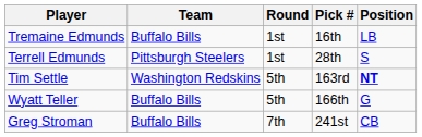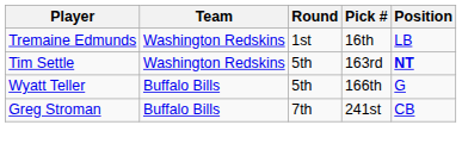Tremaine Edmunds | Team: Buffalo Bills -> Washington Redskins
- row: Terrell Edmunds | Pittsburgh Steelers | 1st | 28th | S
